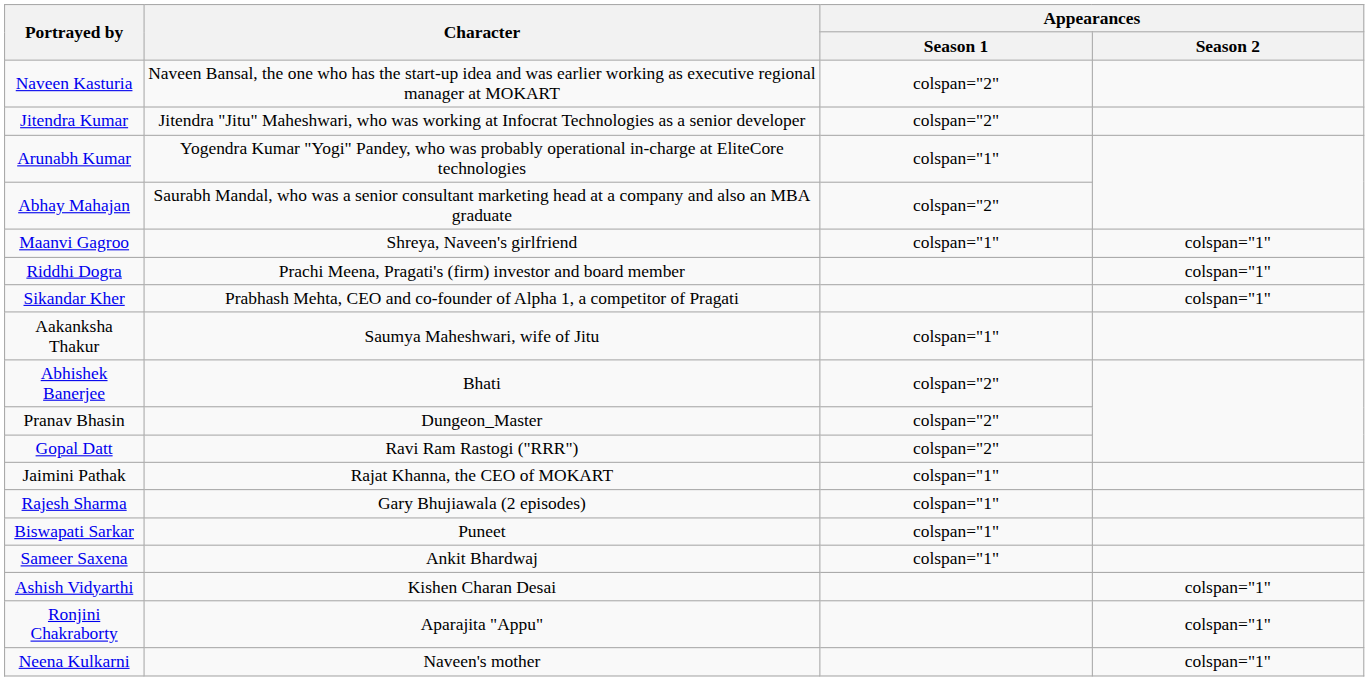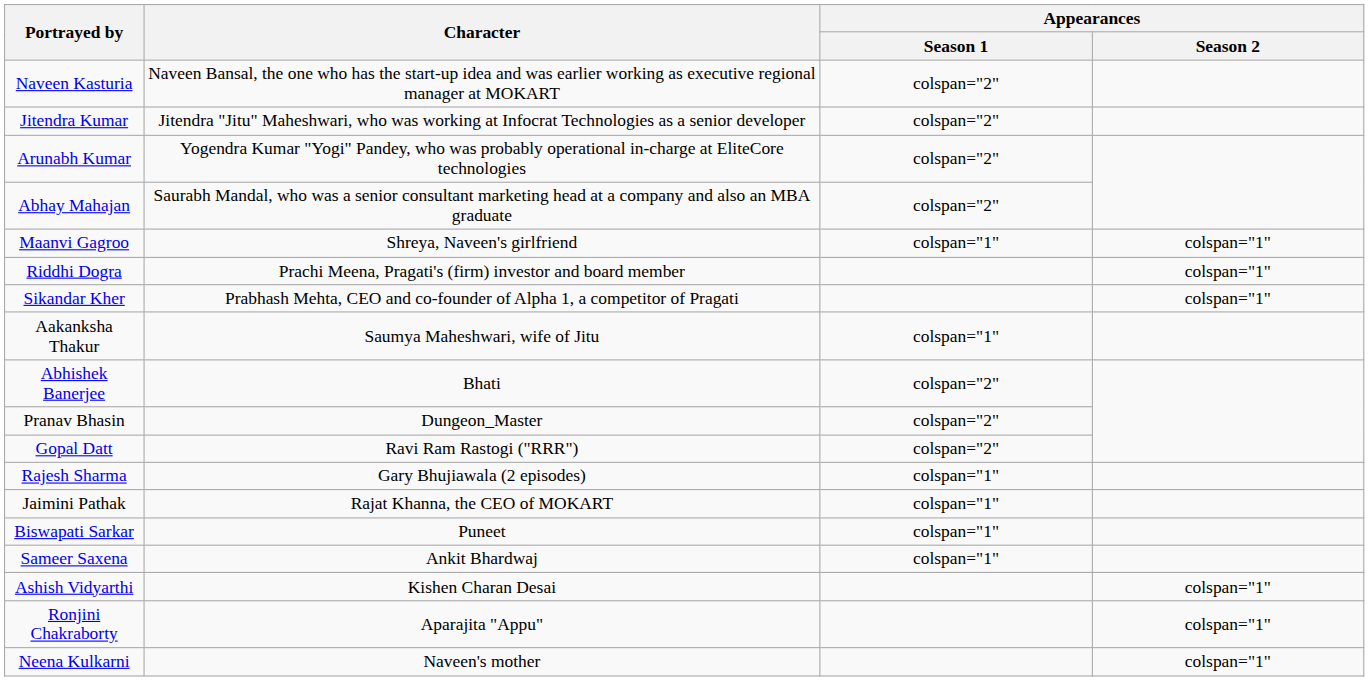Arunabh Kumar | Appearances / Season 1: colspan="1" -> colspan="2"
rows swapped: Jaimini Pathak <-> Rajesh Sharma
